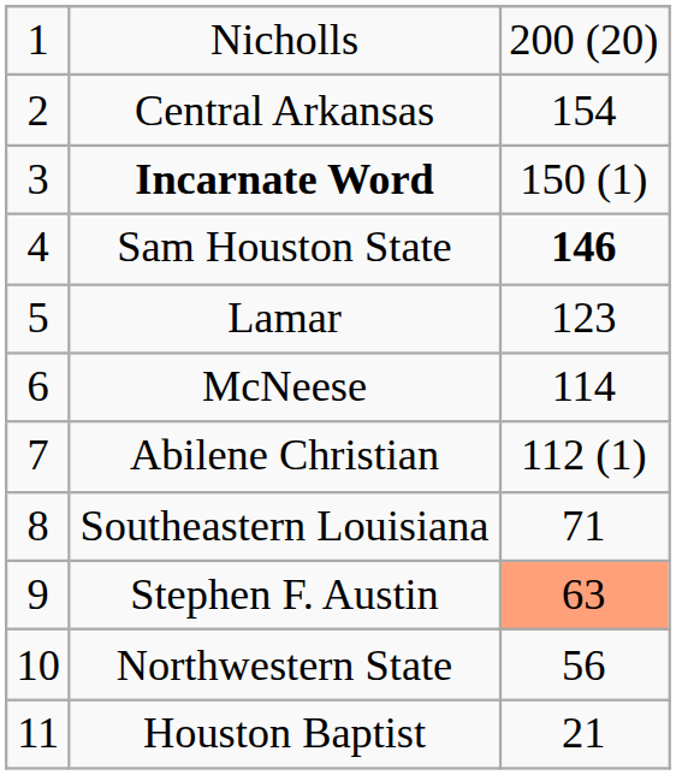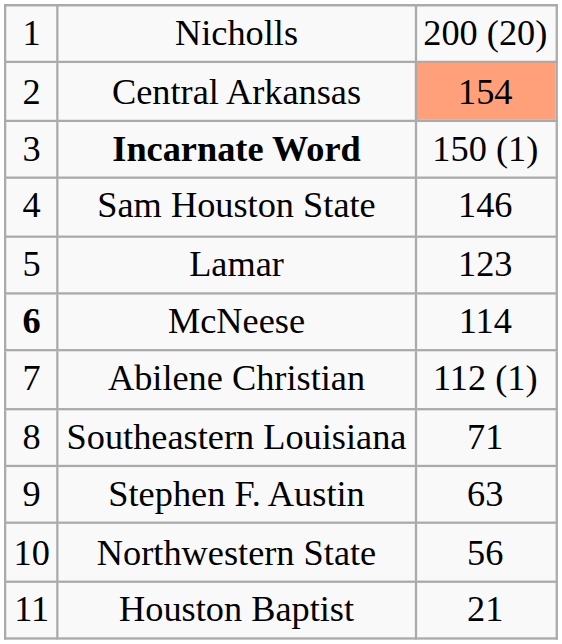Central Arkansas | column 3: no background -> lightsalmon background
Sam Houston State | column 3: bold -> normal
McNeese | column 1: normal -> bold
Stephen F. Austin | column 3: lightsalmon background -> no background
